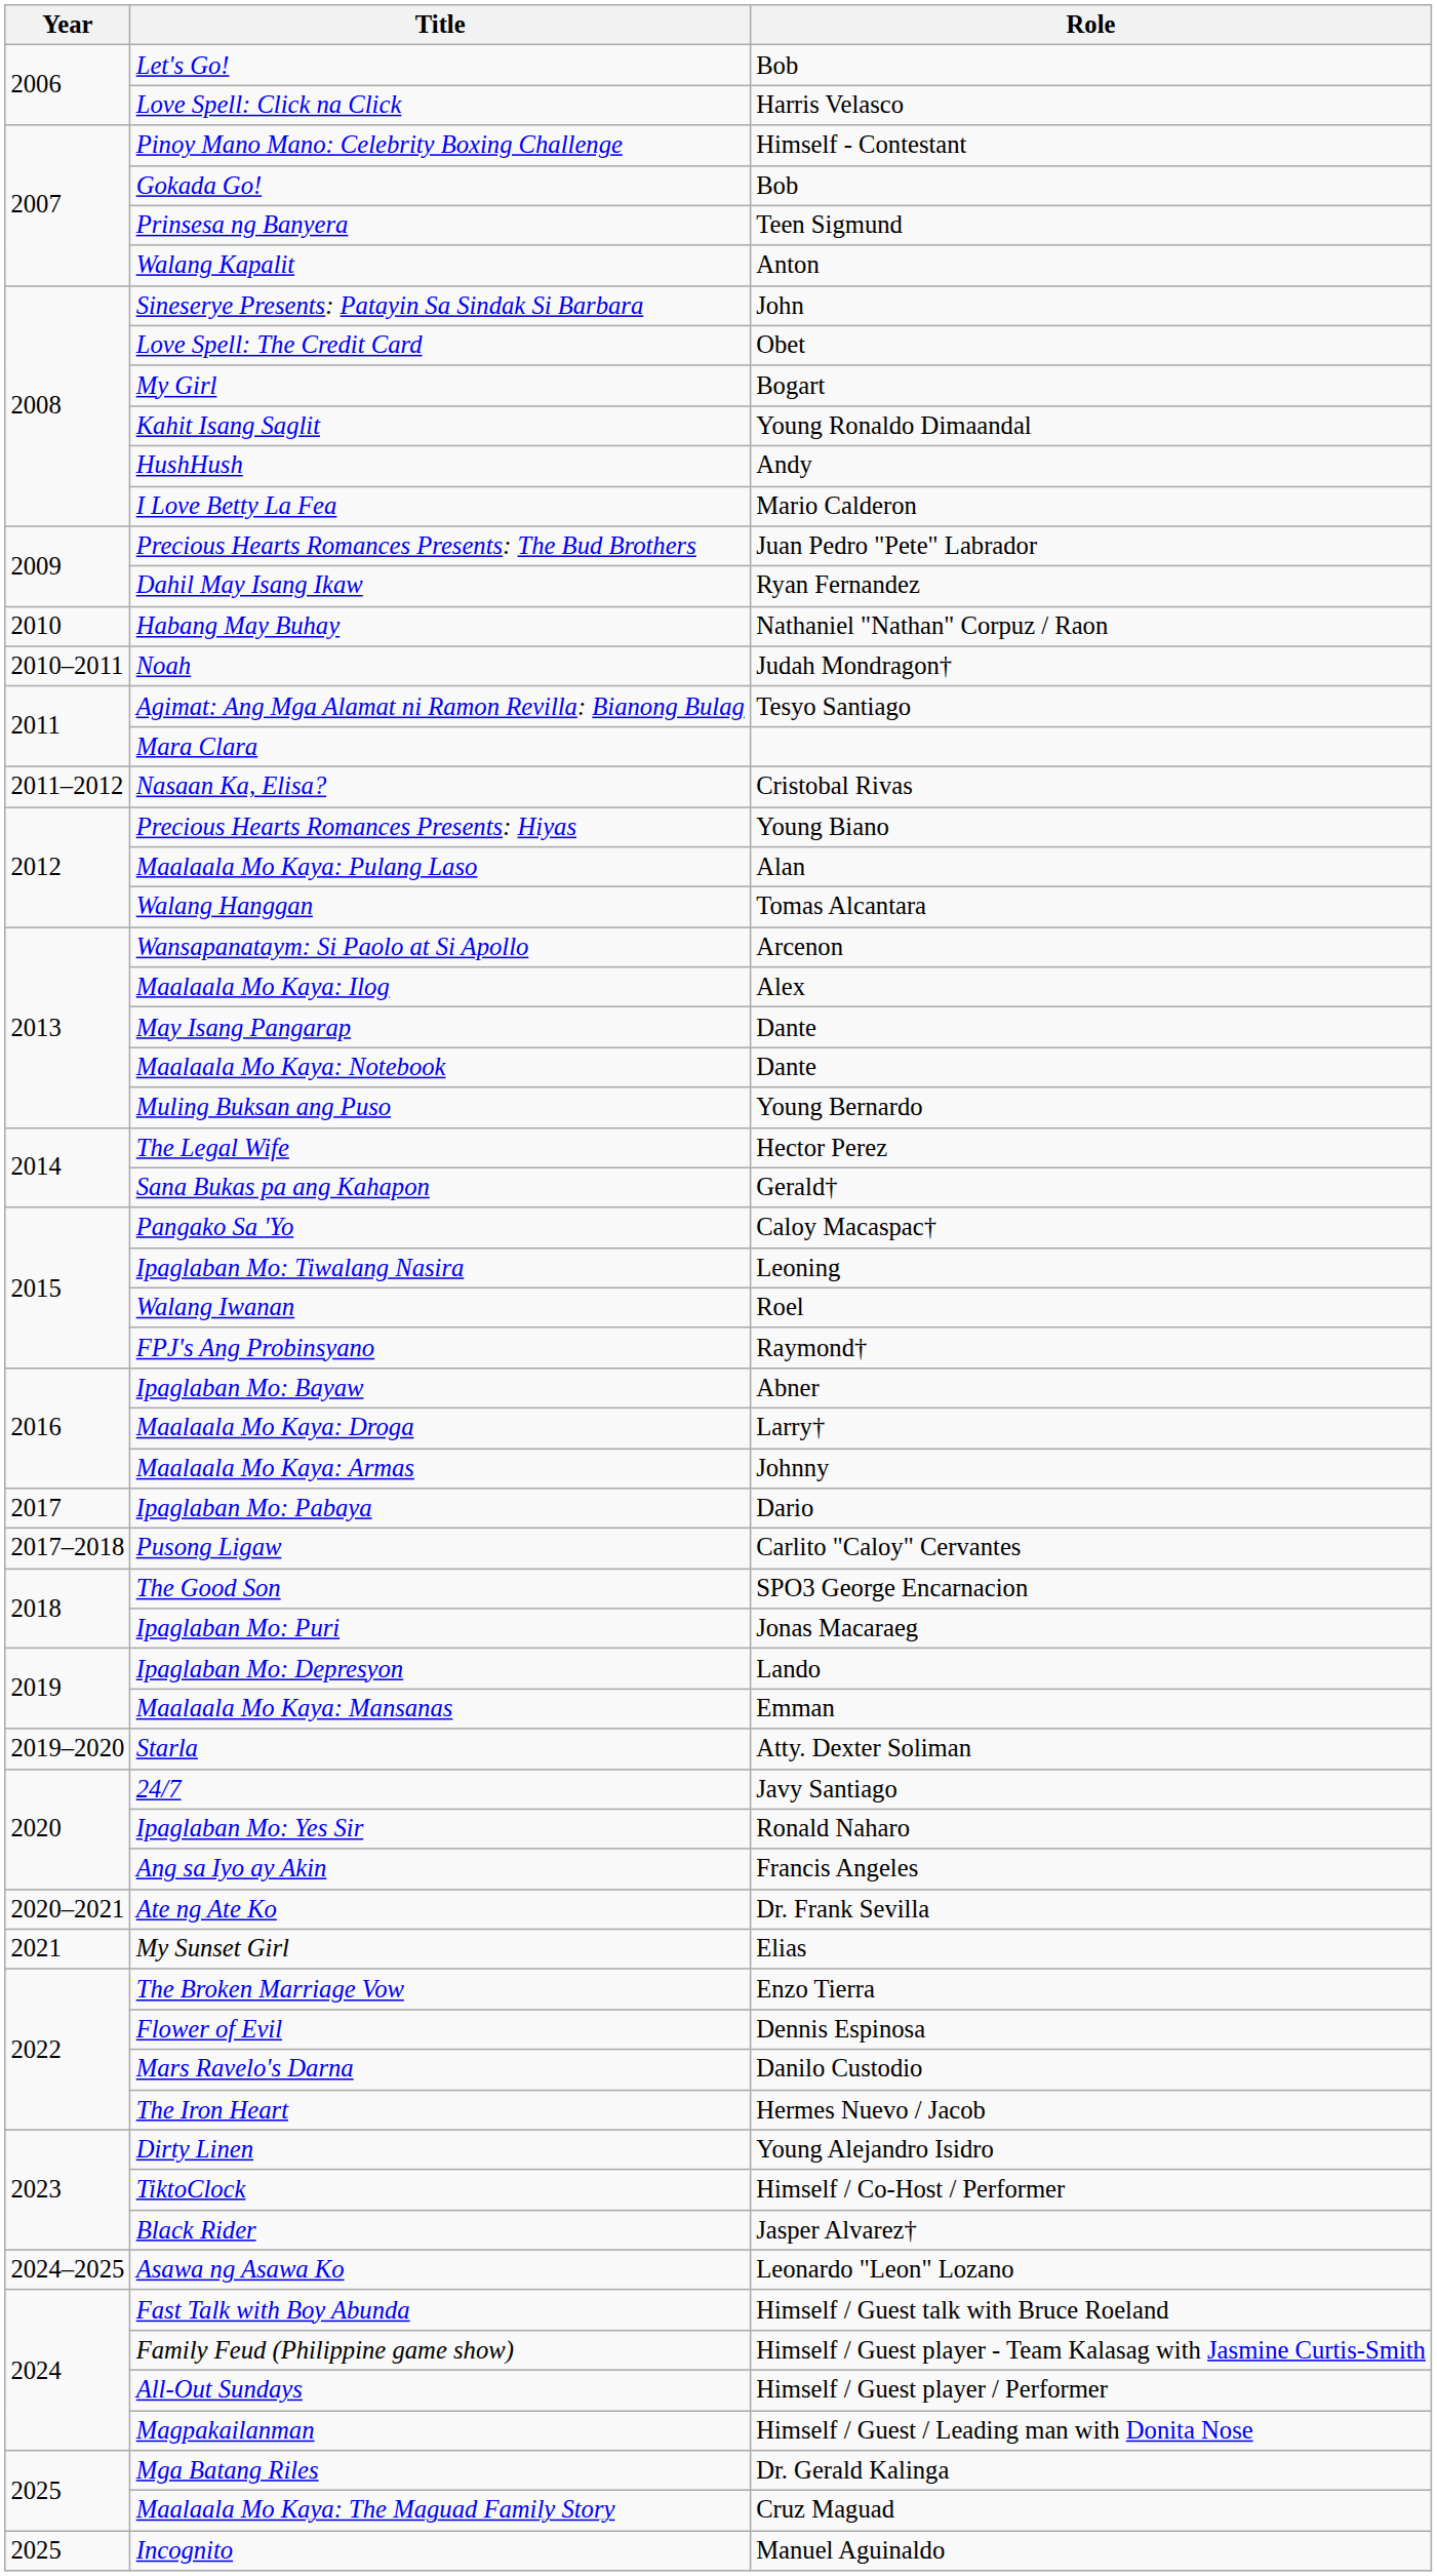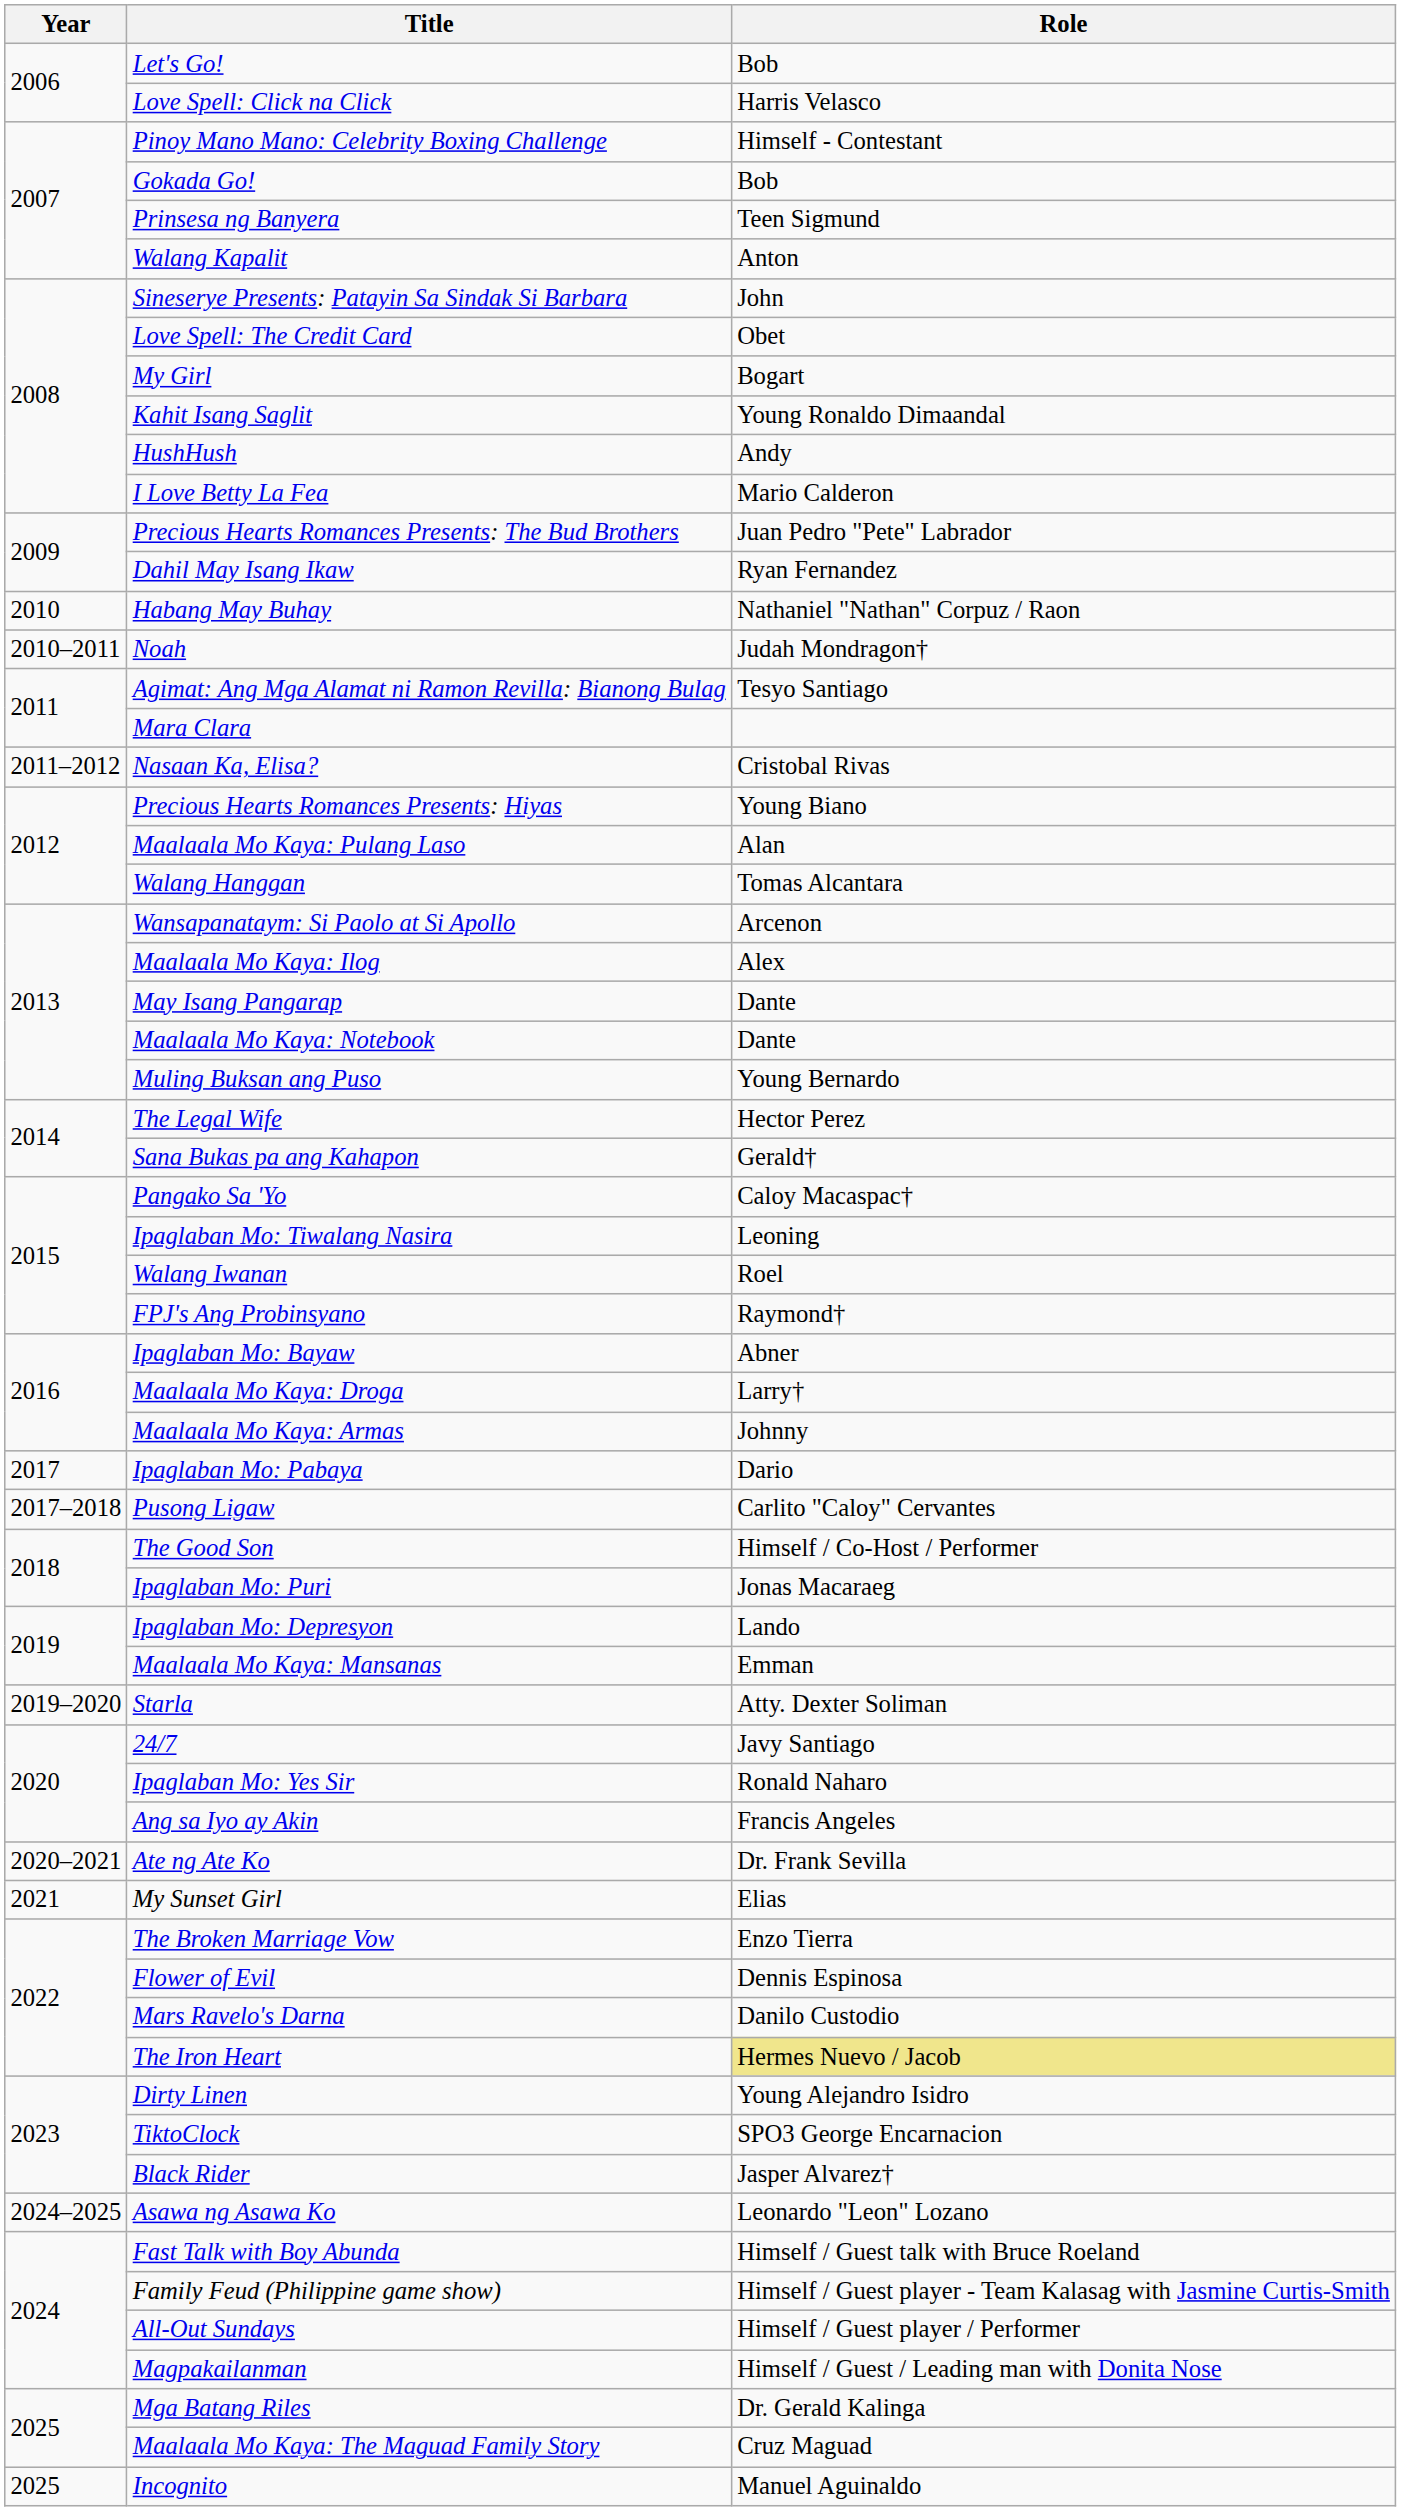The Good Son | Role: SPO3 George Encarnacion -> Himself / Co-Host / Performer
The Iron Heart | Role: no background -> khaki background
TiktoClock | Role: Himself / Co-Host / Performer -> SPO3 George Encarnacion
